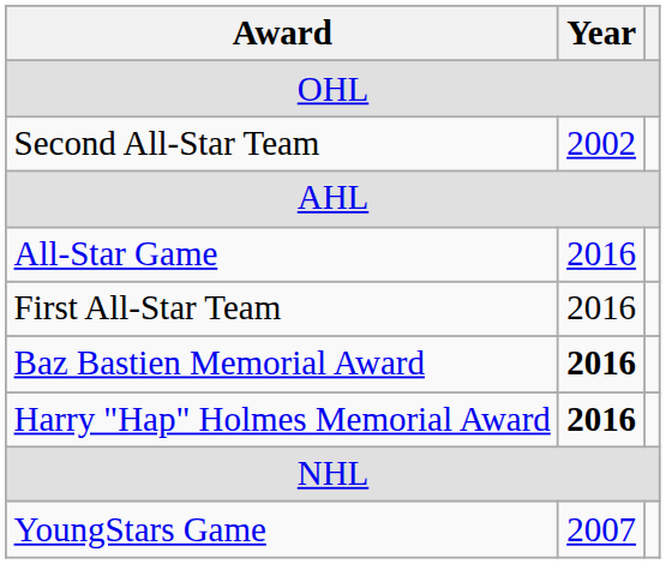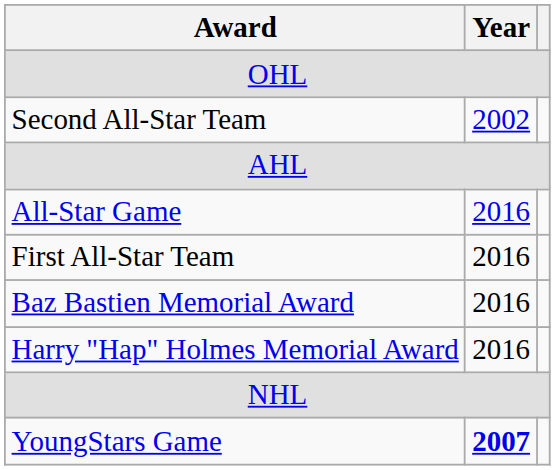Baz Bastien Memorial Award | Year: bold -> normal
Harry "Hap" Holmes Memorial Award | Year: bold -> normal
YoungStars Game | Year: normal -> bold
